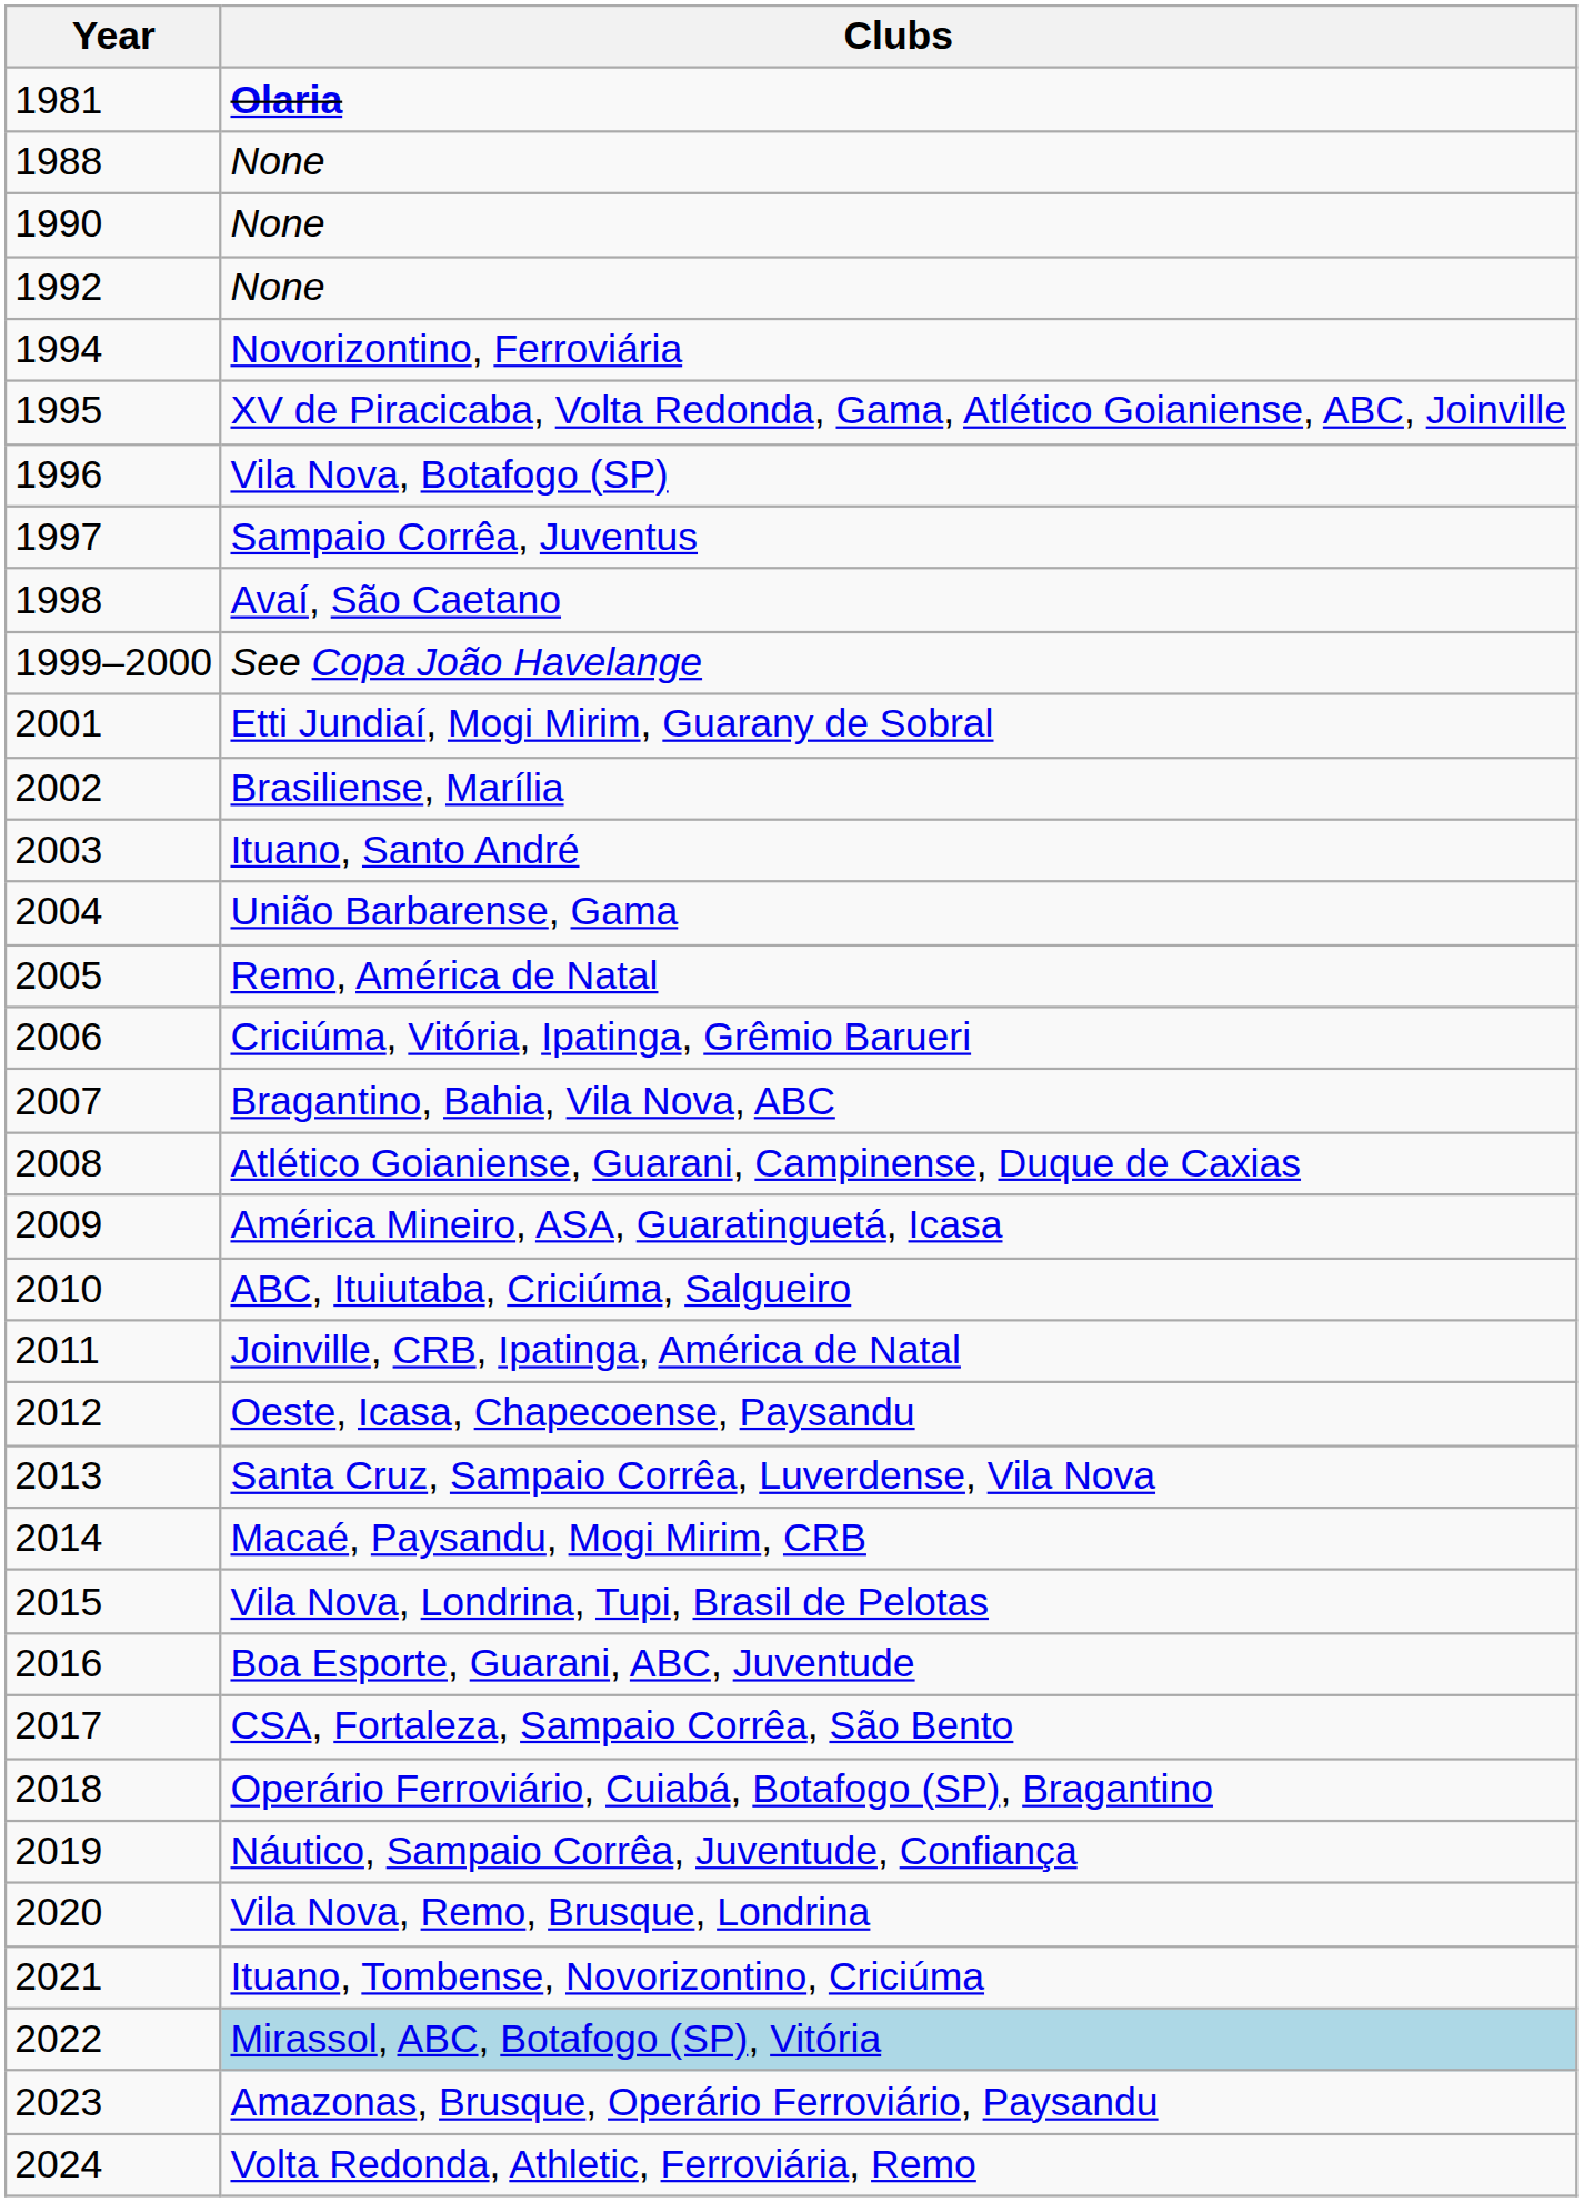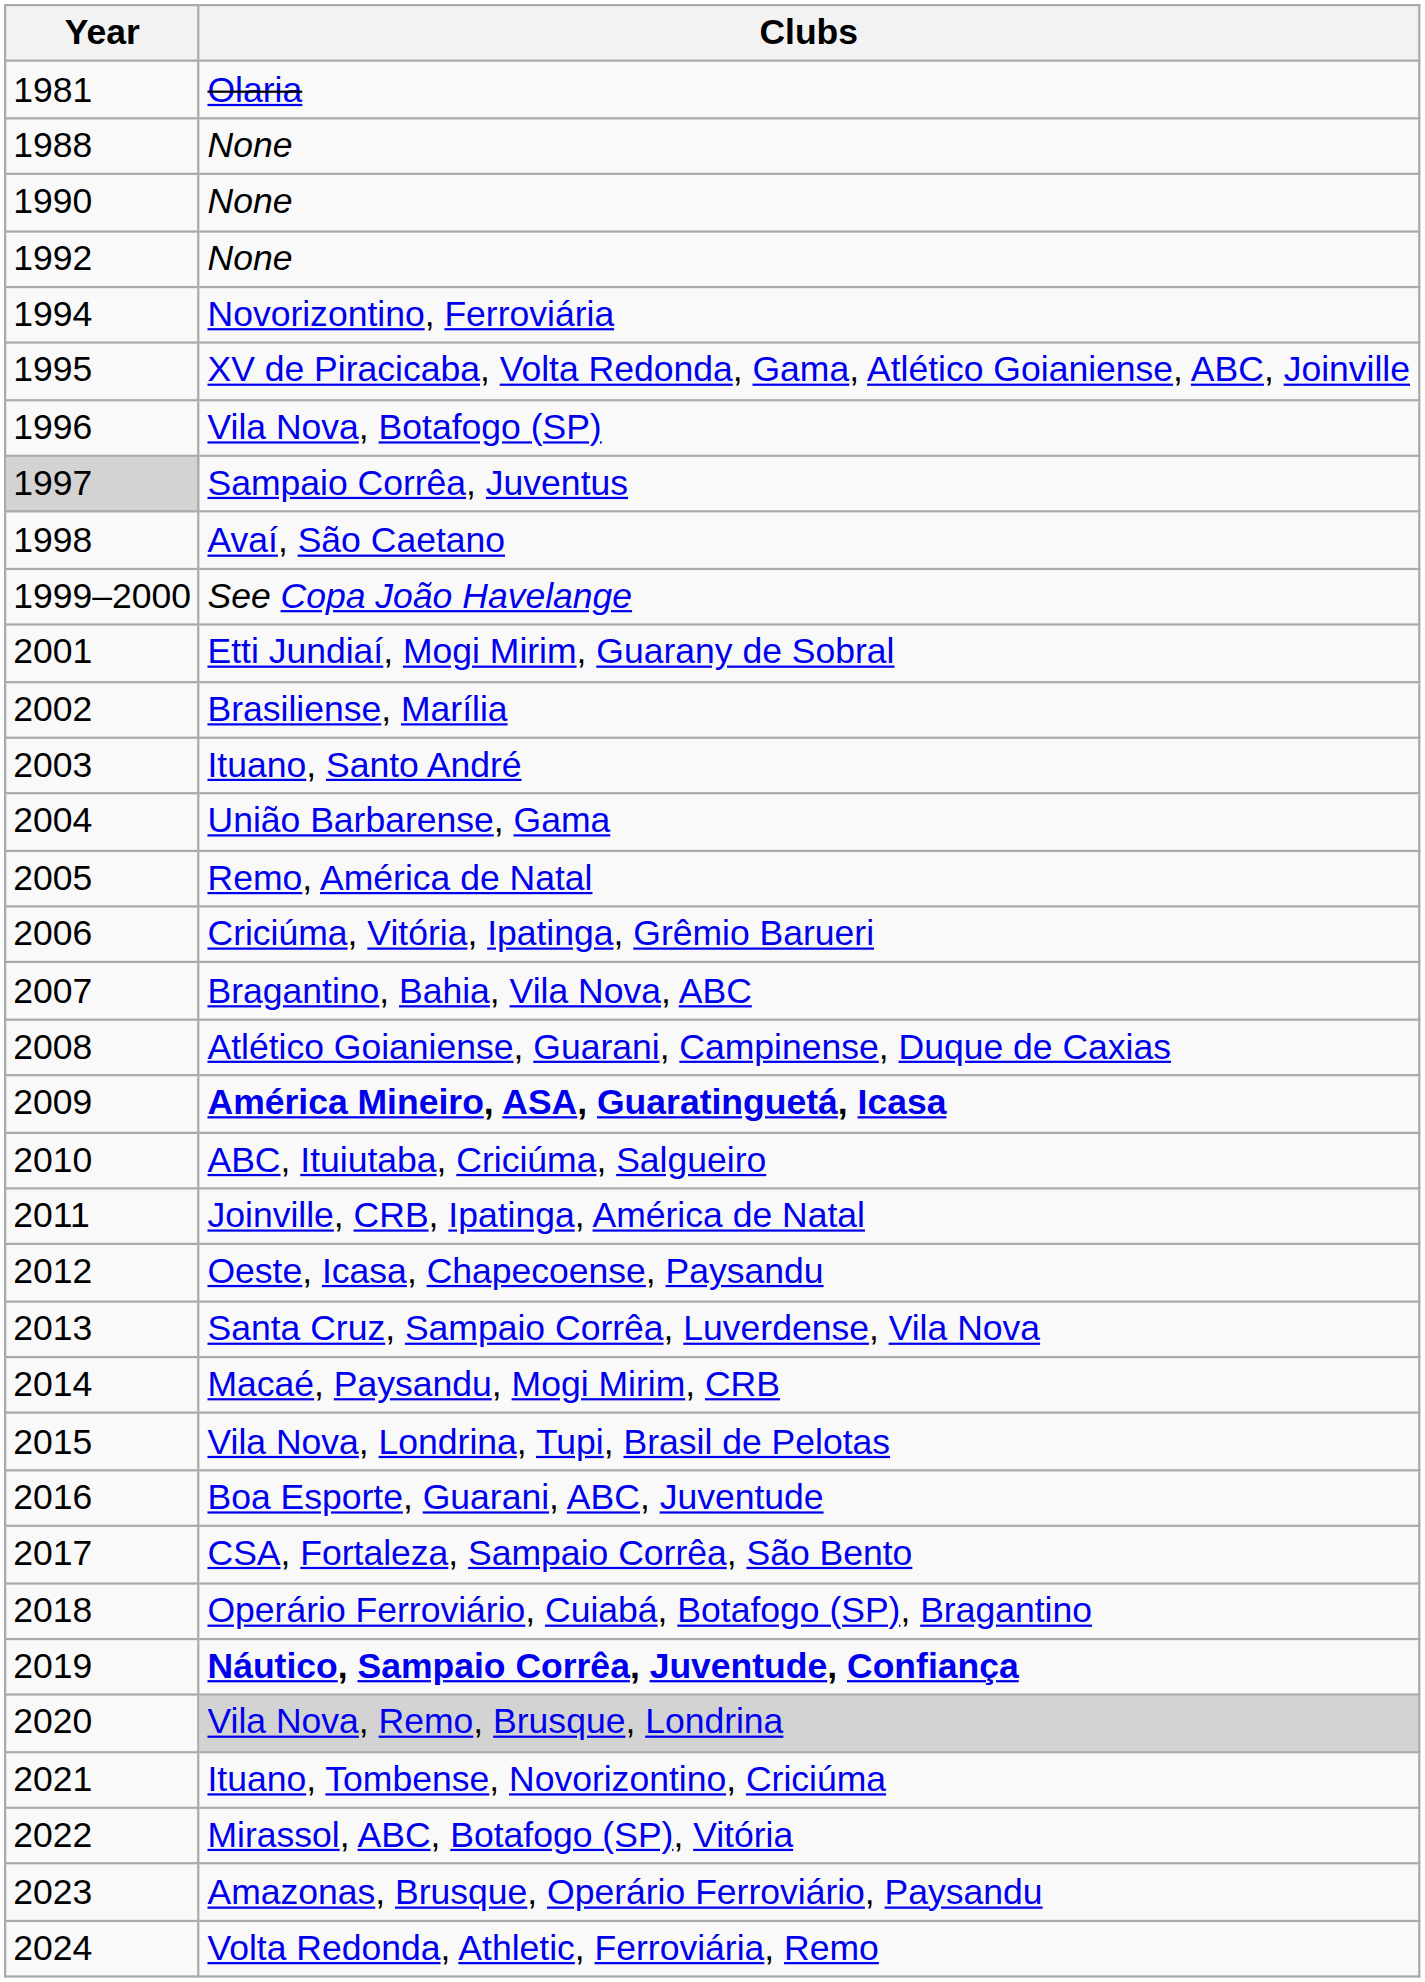row 2 | Clubs: bold -> normal
row 9 | Year: no background -> lightgrey background
row 20 | Clubs: normal -> bold
row 30 | Clubs: normal -> bold
row 31 | Clubs: no background -> lightgrey background
row 33 | Clubs: lightblue background -> no background
